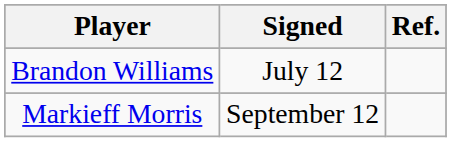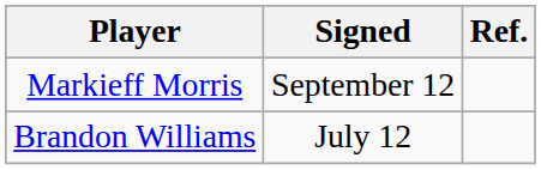rows swapped: Brandon Williams <-> Markieff Morris
